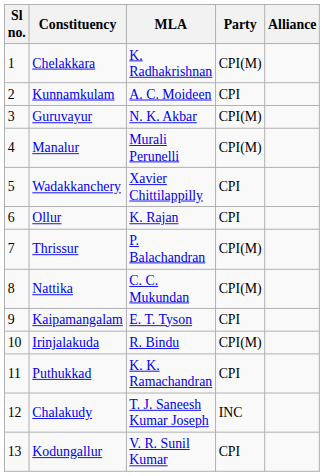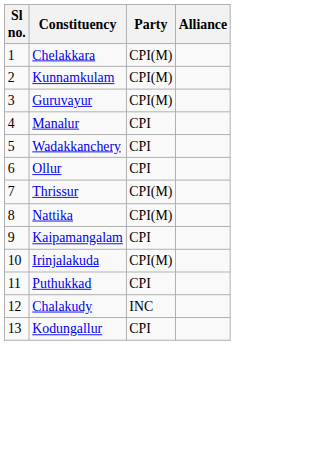- column: MLA | K. Radhakrishnan | A. C. Moideen | N. K. Akbar | Murali Perunelli | Xavier Chittilappilly | K. Rajan | P. Balachandran | C. C. Mukundan | E. T. Tyson | R. Bindu | K. K. Ramachandran | T. J. Saneesh Kumar Joseph | V. R. Sunil Kumar
Kunnamkulam | Party: CPI -> CPI(M)
Manalur | Party: CPI(M) -> CPI
